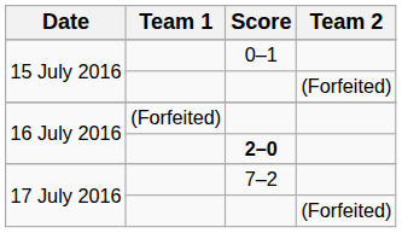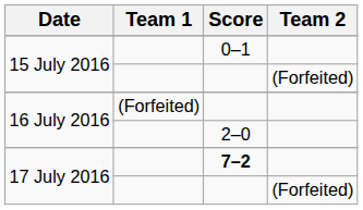2–0 | Score: bold -> normal
7–2 | Score: normal -> bold
